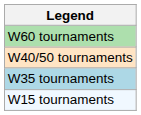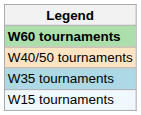row 2 | column 1: normal -> bold
